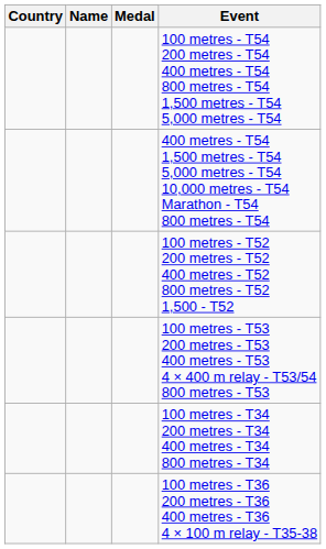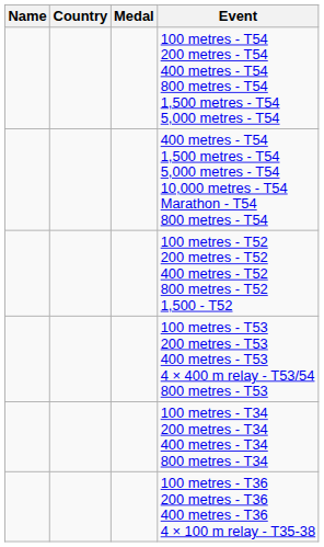columns swapped: Name <-> Country
